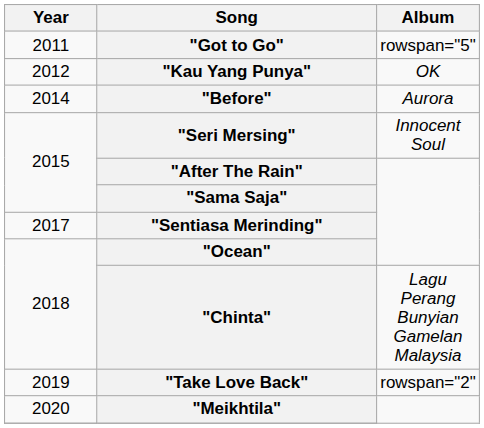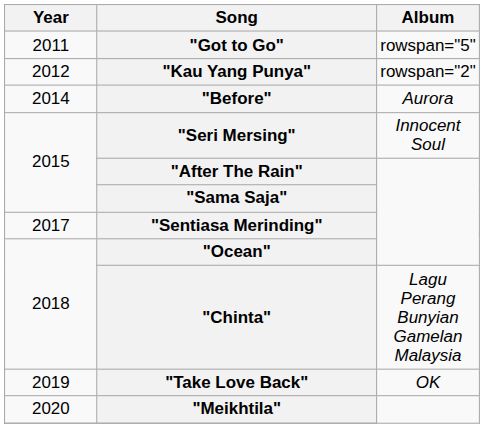"Kau Yang Punya" | Album: OK -> rowspan="2"
"Take Love Back" | Album: rowspan="2" -> OK
